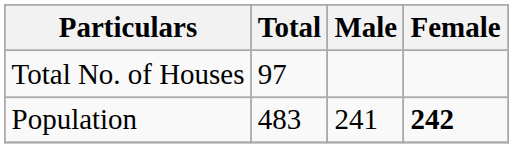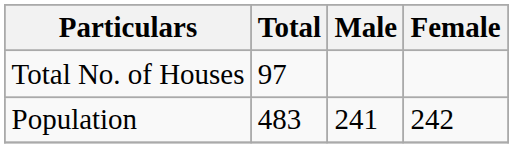Population | Female: bold -> normal
